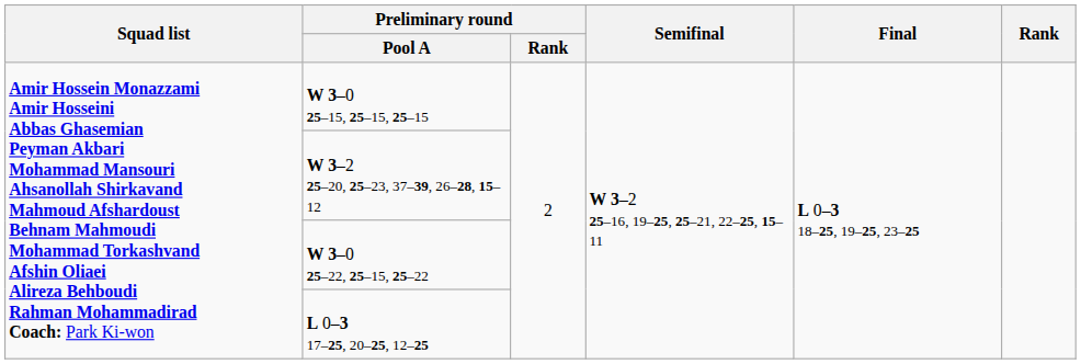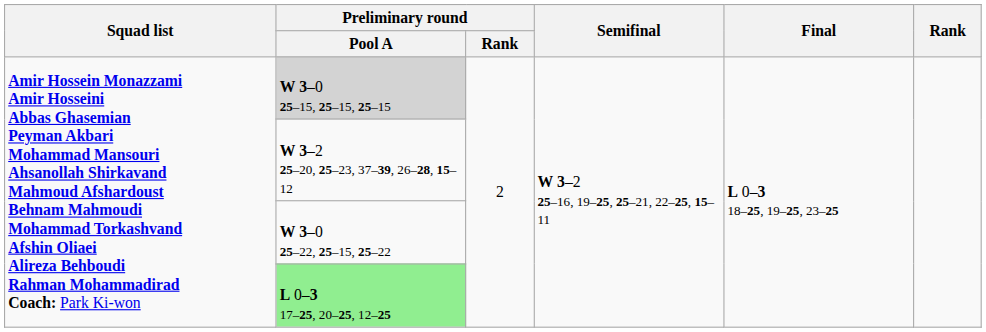W 3–0 25–15, 25–15, 25–15 | Preliminary round / Pool A: no background -> lightgrey background
L 0–3 17–25, 20–25, 12–25 | Preliminary round / Pool A: no background -> lightgreen background
